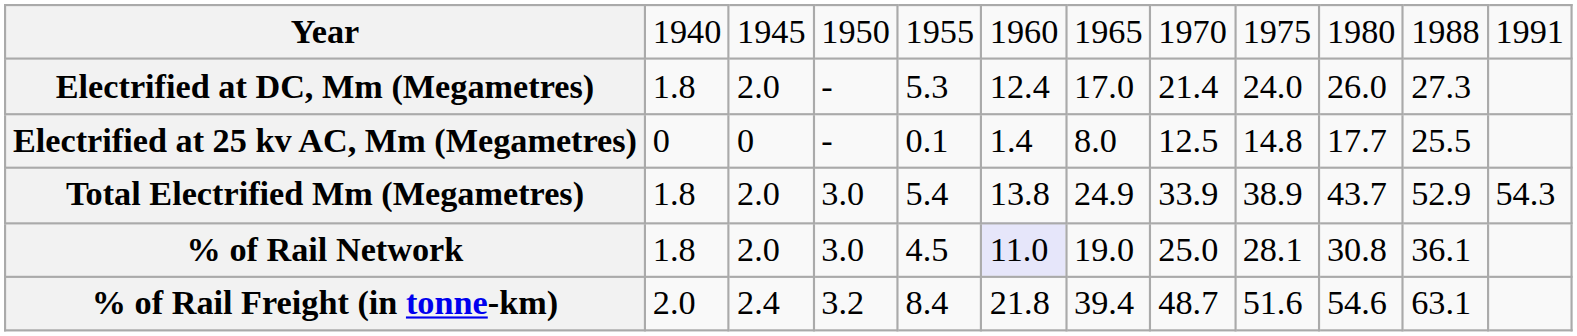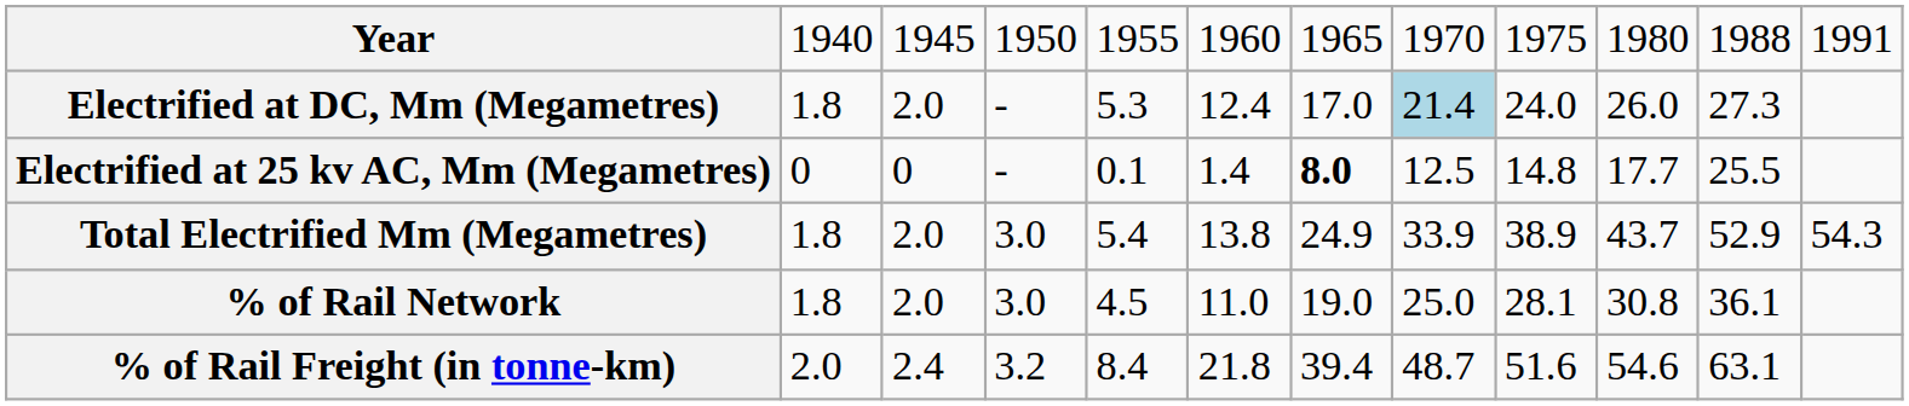Electrified at DC, Mm (Megametres) | column 8: no background -> lightblue background
Electrified at 25 kv AC, Mm (Megametres) | column 7: normal -> bold
% of Rail Network | column 6: lavender background -> no background
